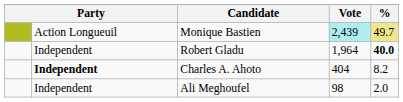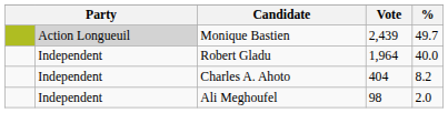Monique Bastien | column 2: no background -> lightgrey background
Monique Bastien | Vote: paleturquoise background -> no background
Monique Bastien | %: khaki background -> no background
Robert Gladu | %: bold -> normal
Charles A. Ahoto | column 2: bold -> normal
